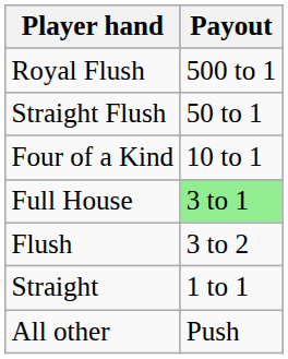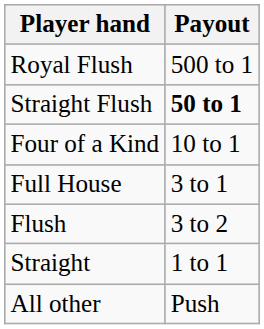Straight Flush | Payout: normal -> bold
Full House | Payout: lightgreen background -> no background
